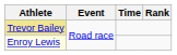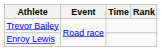Trevor Bailey | Athlete: khaki background -> no background
Enroy Lewis | Athlete: lightyellow background -> no background
